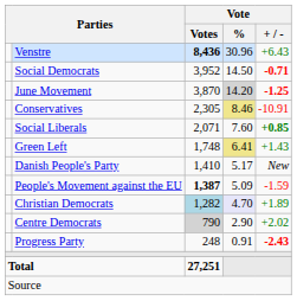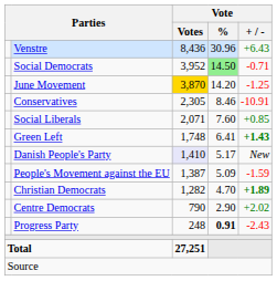Venstre | Vote / Votes: bold -> normal
Social Democrats | Vote / %: no background -> lightgreen background
Social Democrats | Vote / + / -: bold -> normal
June Movement | Vote / Votes: no background -> gold background
June Movement | Vote / %: lightgrey background -> no background
June Movement | Vote / + / -: bold -> normal
Conservatives | Vote / %: khaki background -> no background
Social Liberals | Vote / + / -: bold -> normal
Green Left | Vote / %: khaki background -> no background
Green Left | Vote / + / -: normal -> bold
Danish People's Party | Vote / Votes: no background -> lavender background
People's Movement against the EU | Vote / Votes: bold -> normal
Christian Democrats | Vote / Votes: lightblue background -> no background
Christian Democrats | Vote / %: lavender background -> no background
Christian Democrats | Vote / + / -: normal -> bold
Centre Democrats | Vote / Votes: lightgrey background -> no background
Progress Party | Vote / %: normal -> bold
Progress Party | Vote / + / -: bold -> normal
